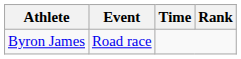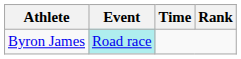Byron James | Event: no background -> paleturquoise background
